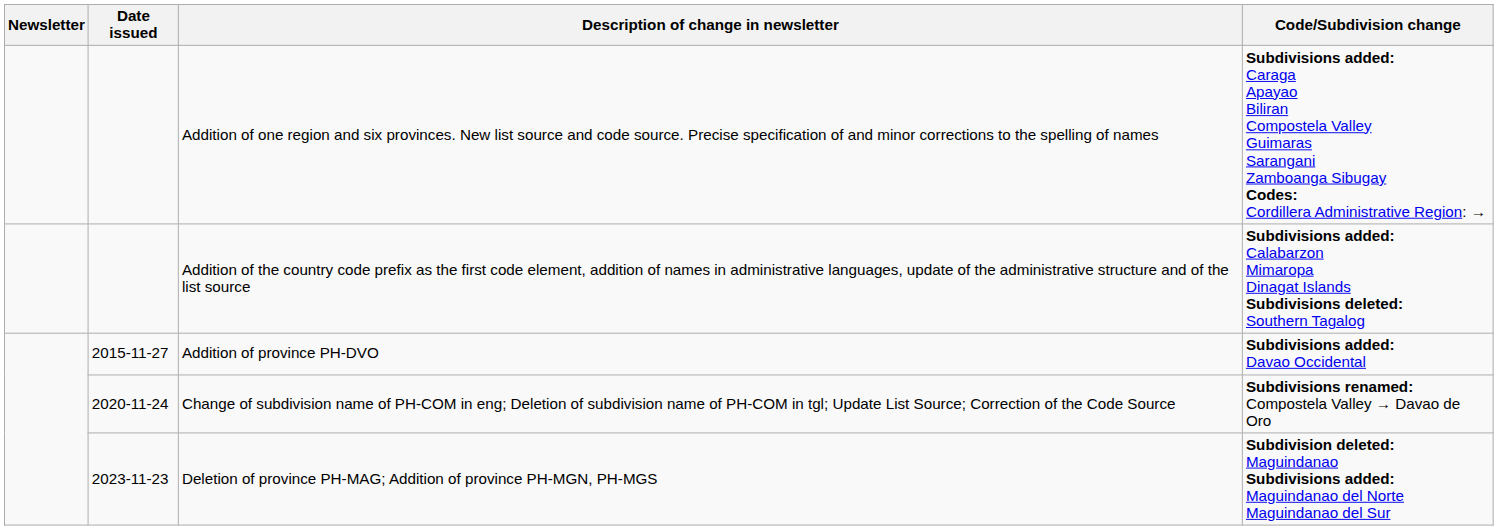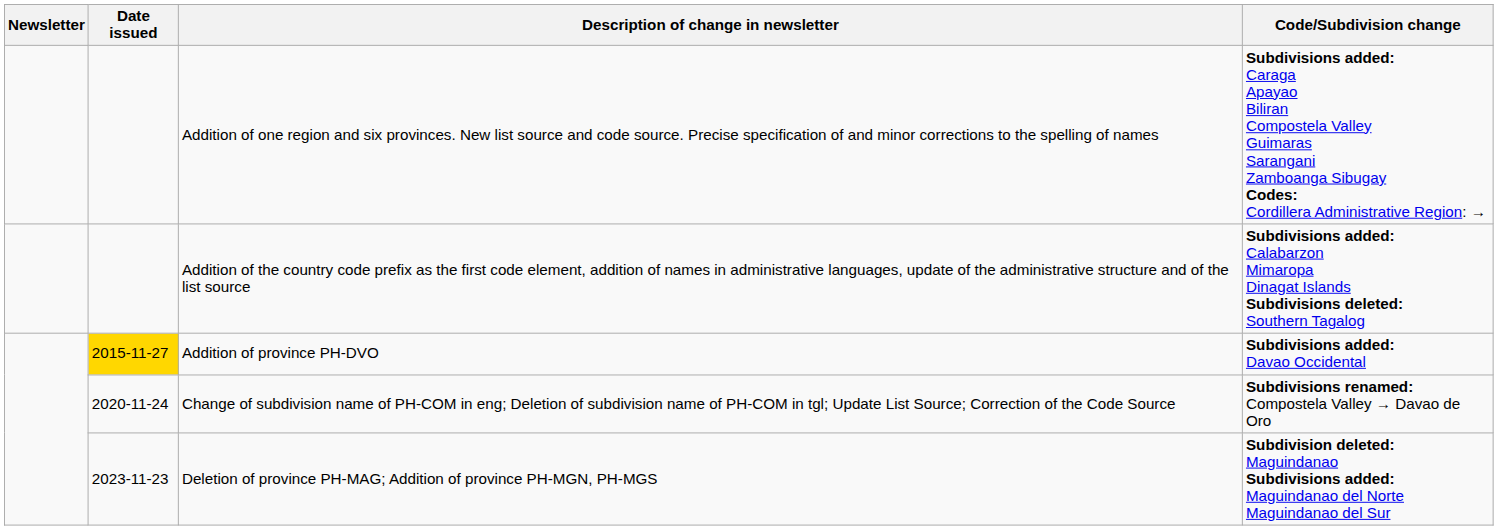Addition of province PH-DVO | Date issued: no background -> gold background
